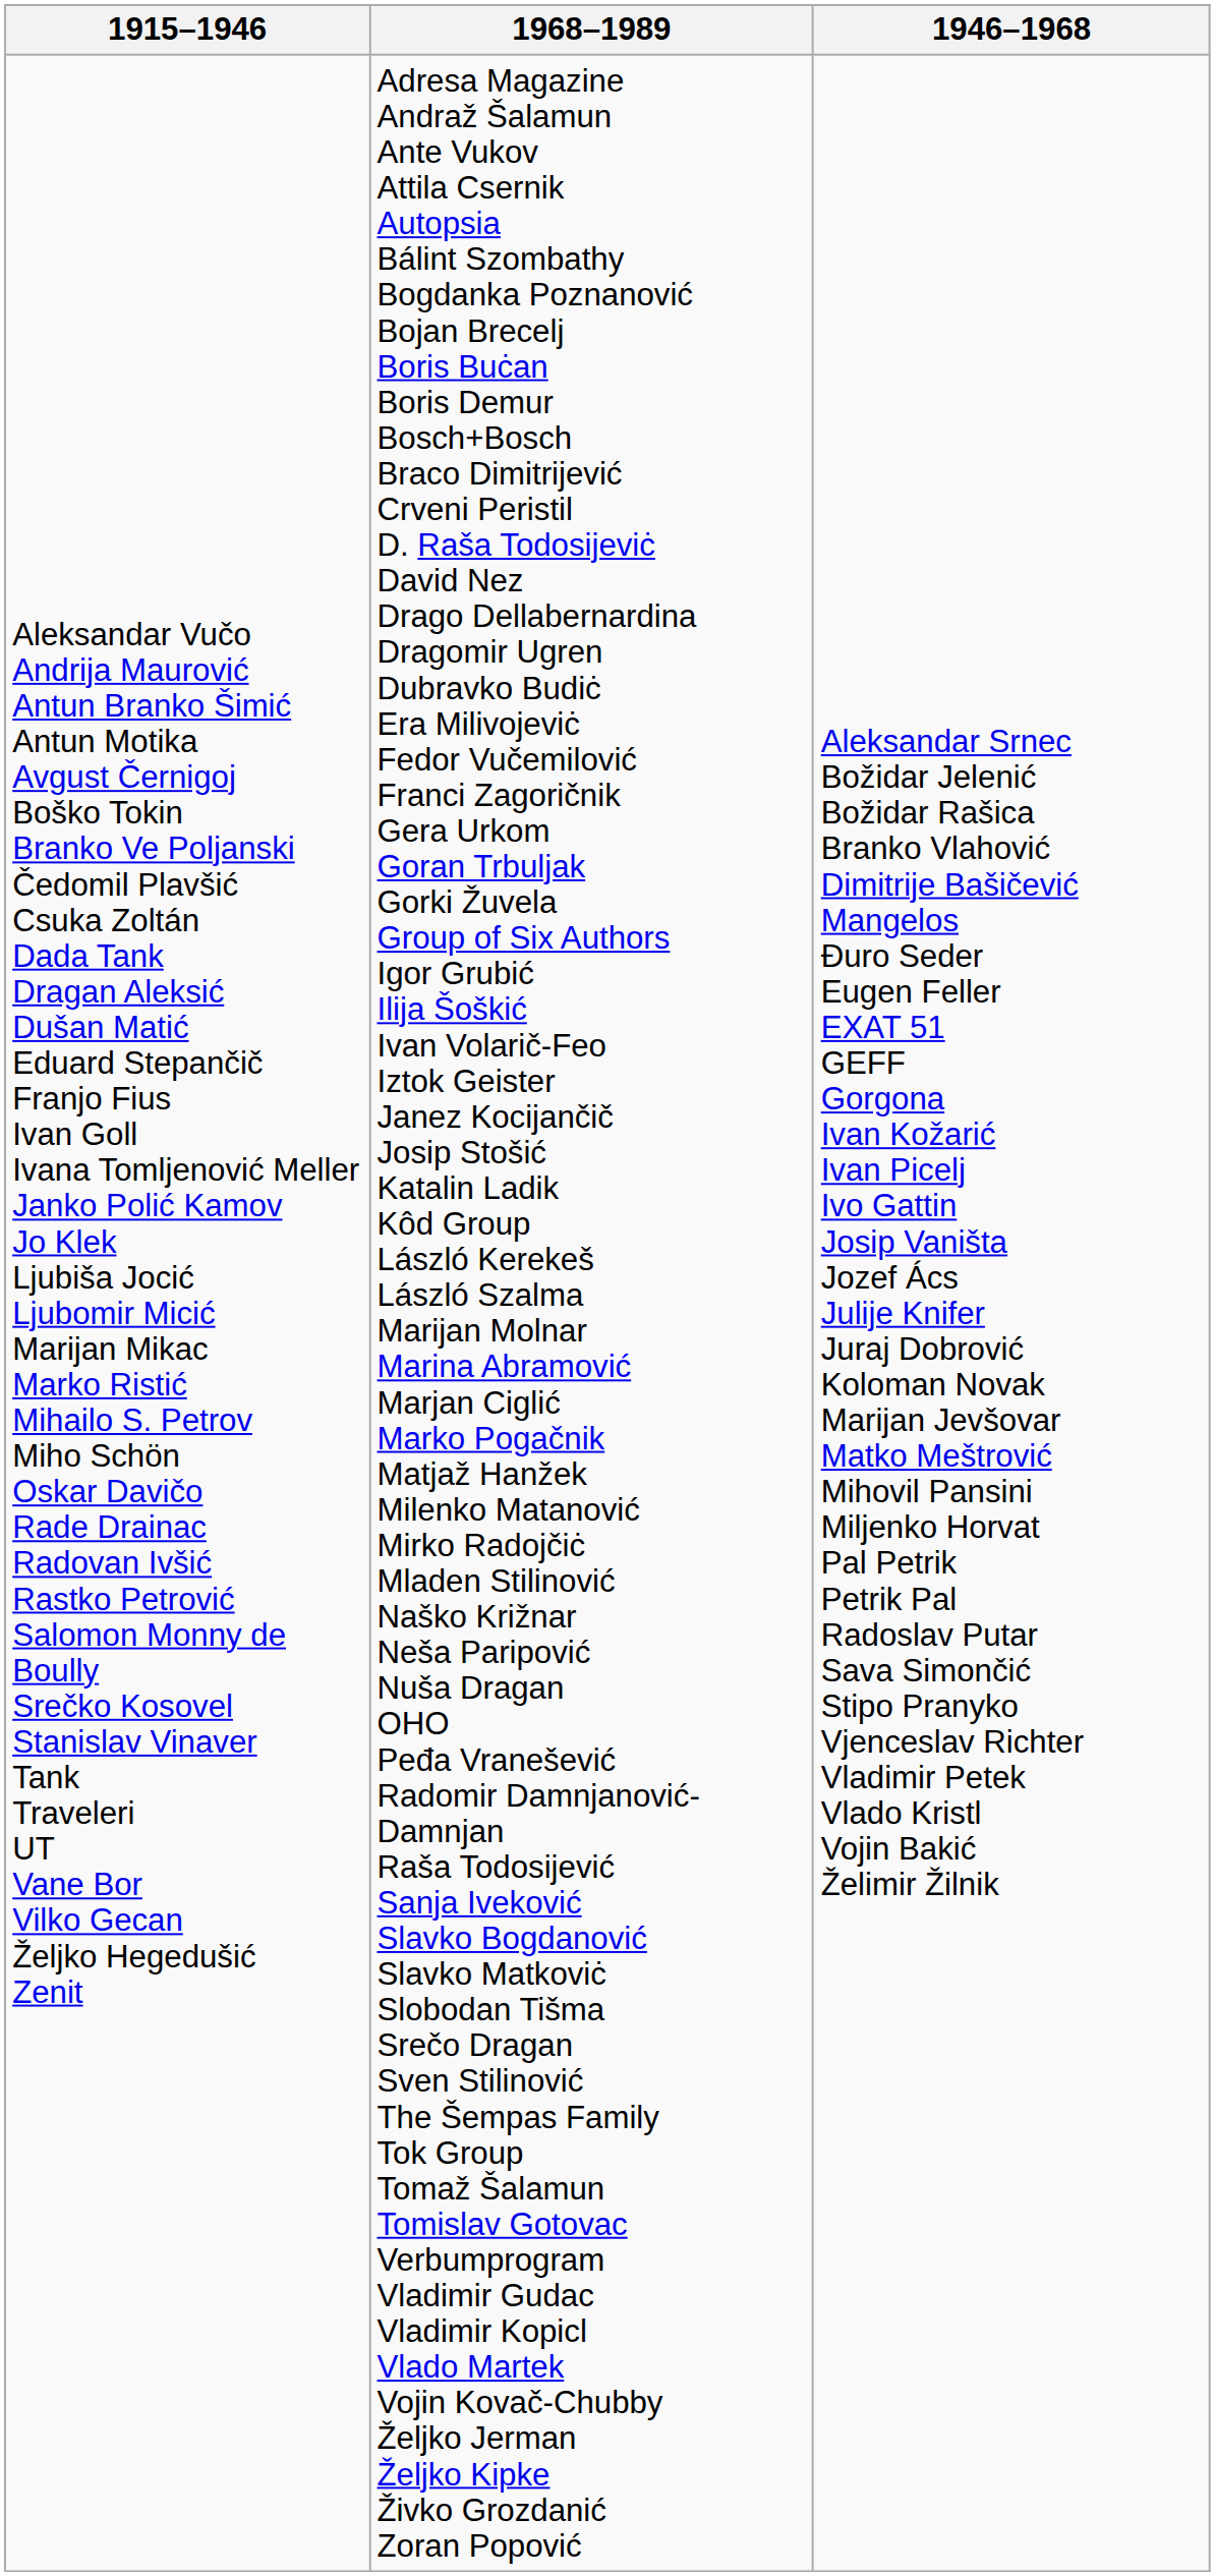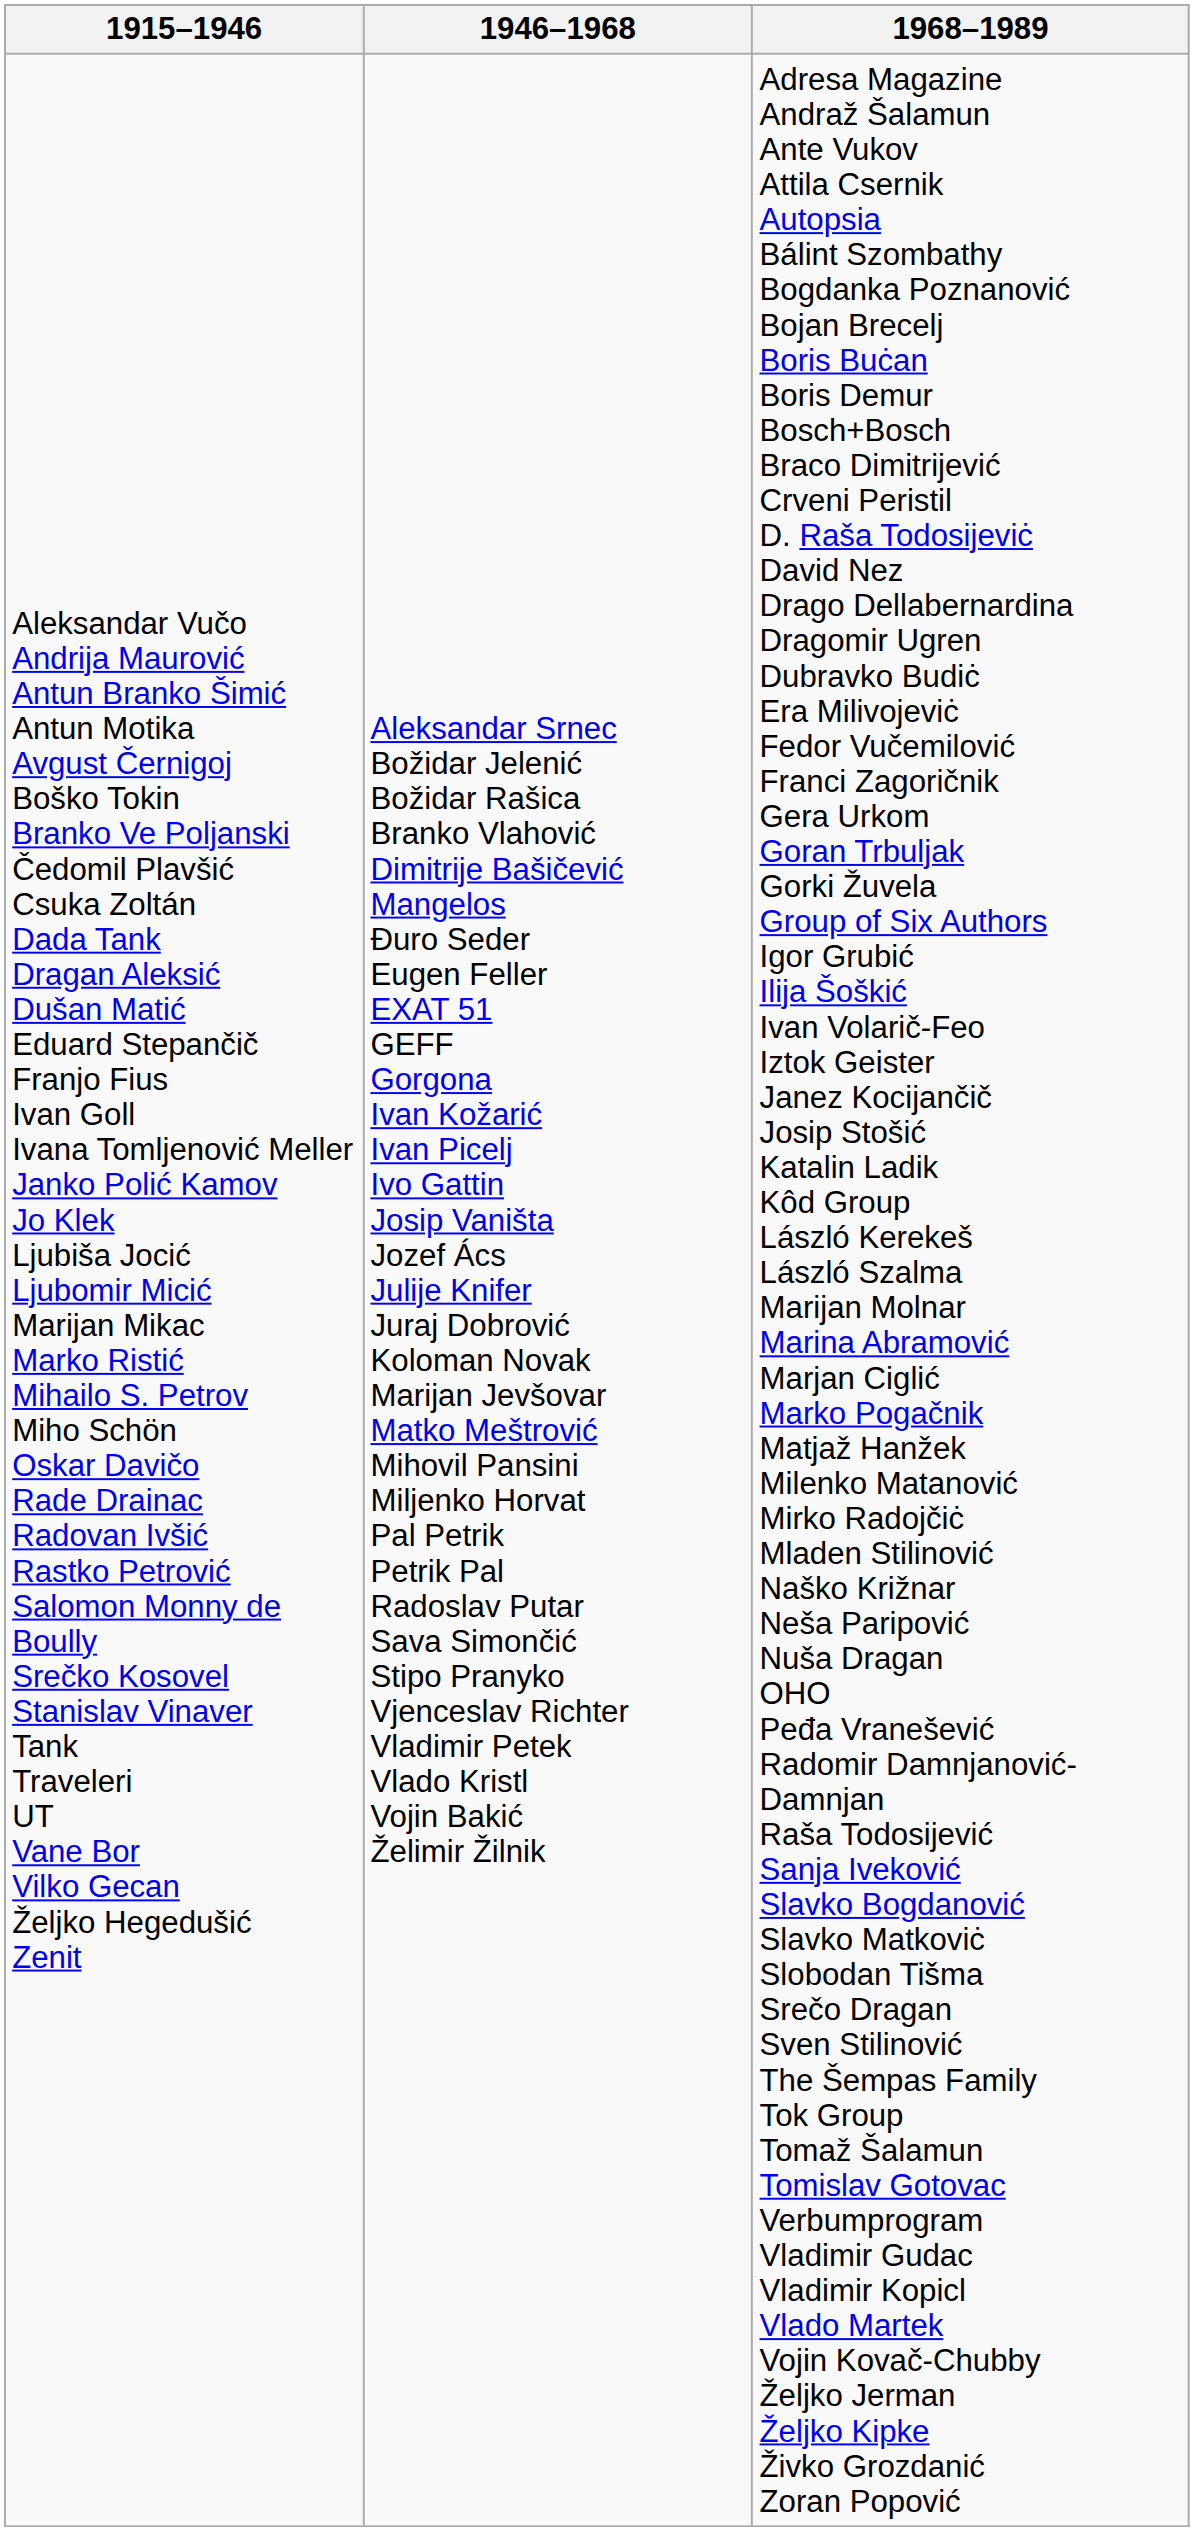columns swapped: 1946–1968 <-> 1968–1989
